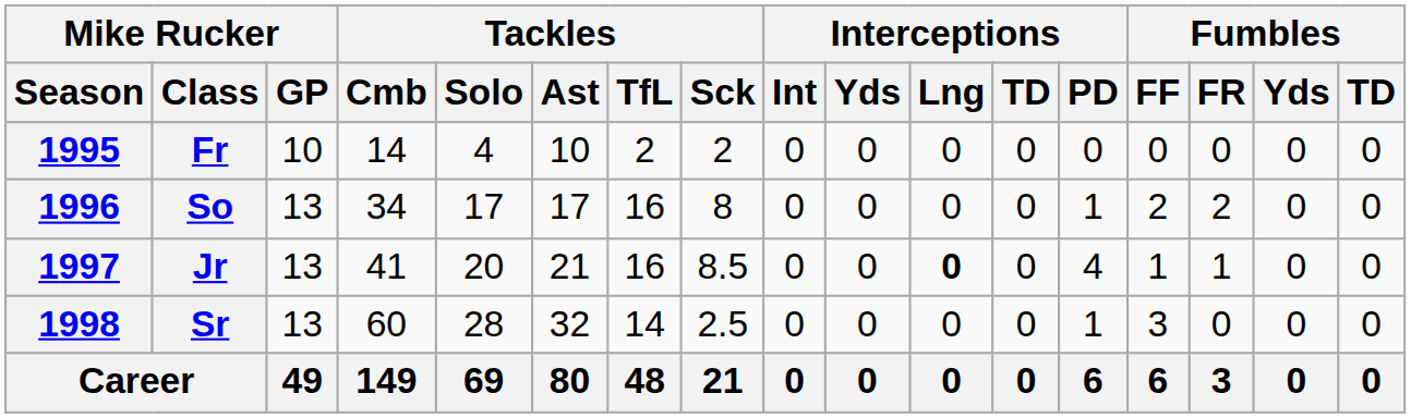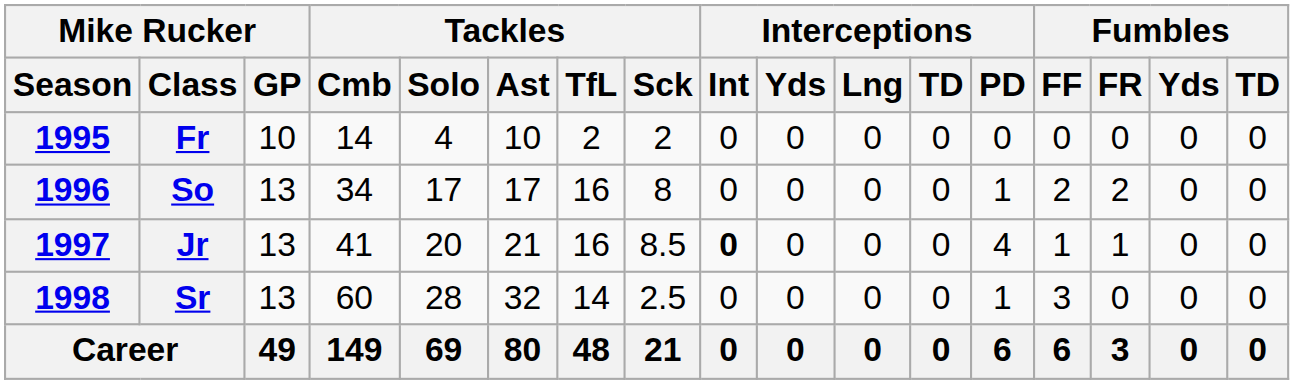Jr | Interceptions / Int: normal -> bold
Jr | Interceptions / Lng: bold -> normal
